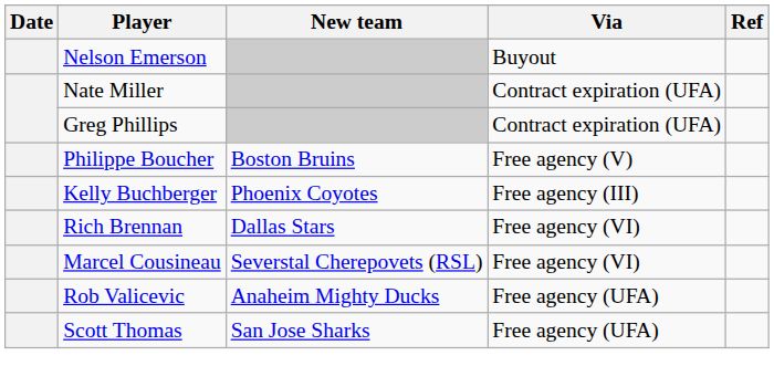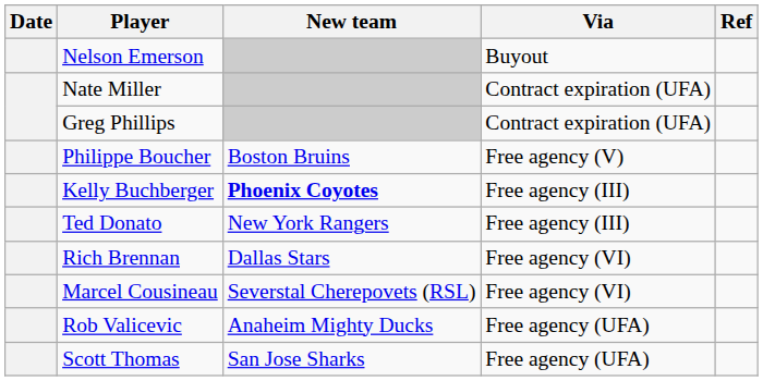Kelly Buchberger | New team: normal -> bold
+ row: Ted Donato | New York Rangers | Free agency (III)
